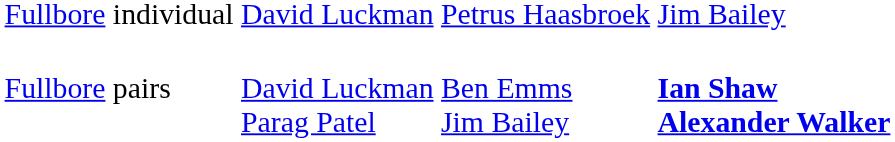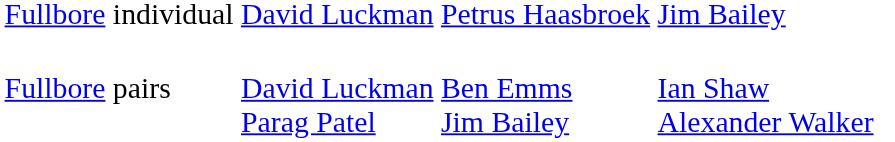Fullbore pairs | column 4: bold -> normal
